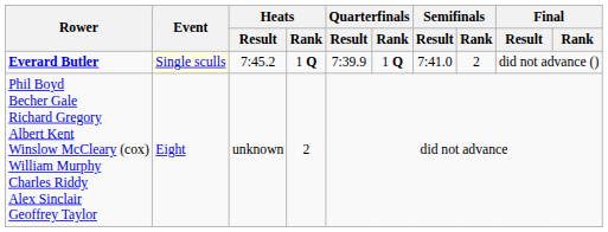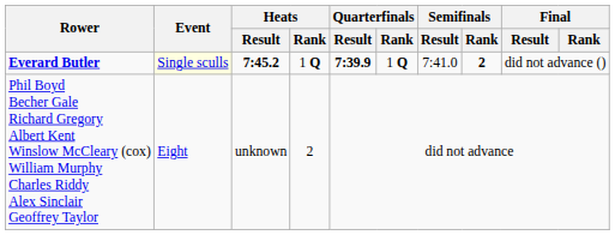Everard Butler | Heats / Result: normal -> bold
Everard Butler | Quarterfinals / Result: normal -> bold
Everard Butler | Semifinals / Rank: normal -> bold
